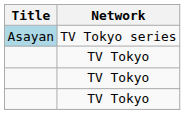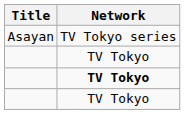row 2 | Title: lightblue background -> no background
row 4 | Network: normal -> bold
